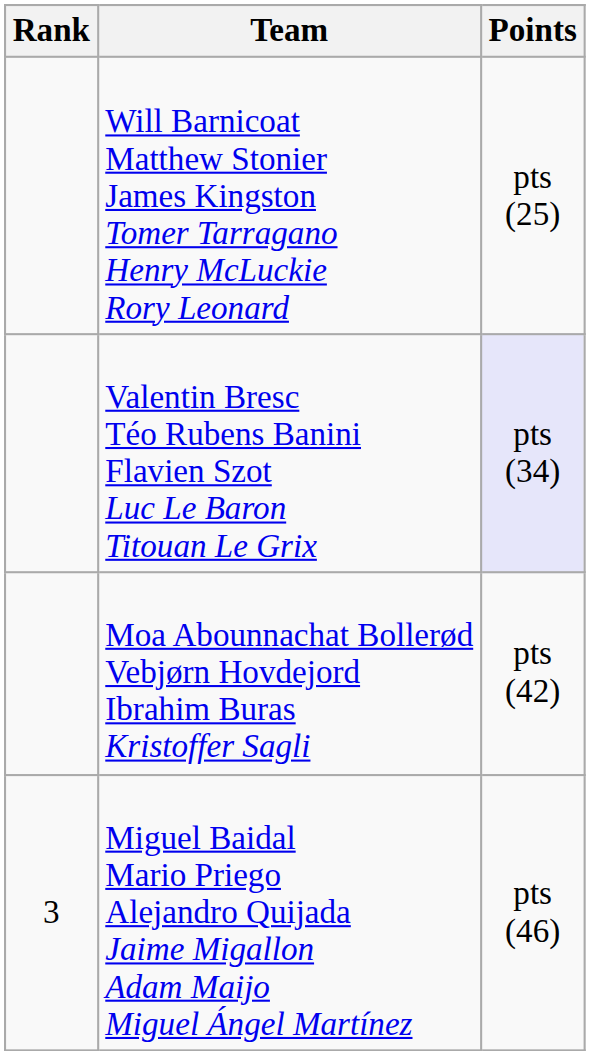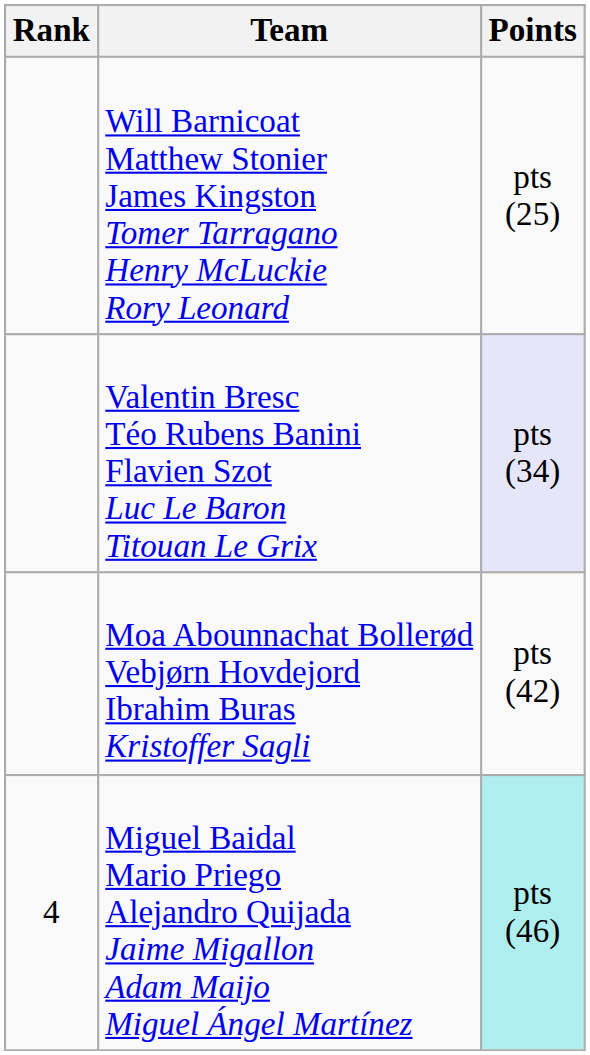row 5 | Rank: 3 -> 4
row 5 | Points: no background -> paleturquoise background
